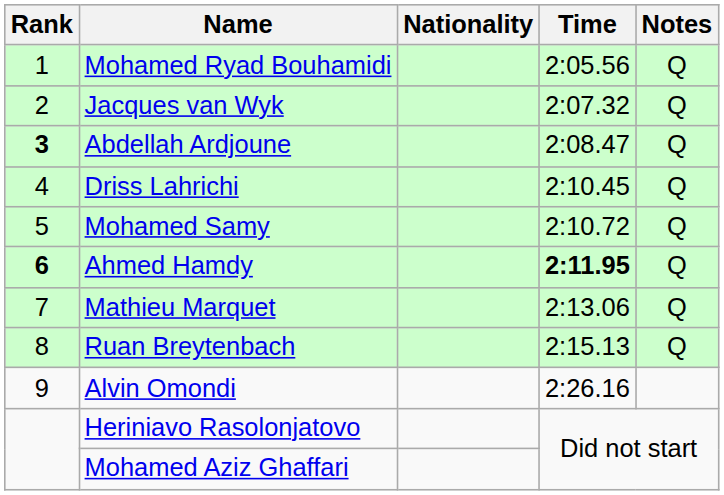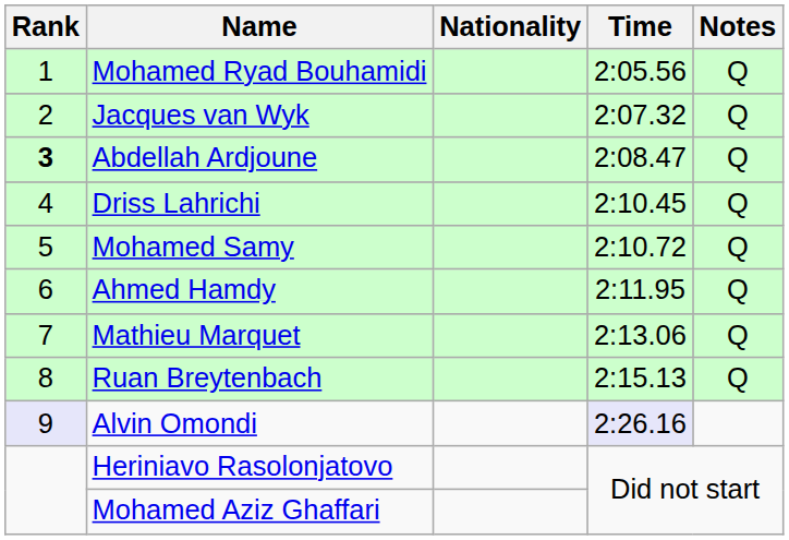Ahmed Hamdy | Rank: bold -> normal
Ahmed Hamdy | Time: bold -> normal
Alvin Omondi | Rank: no background -> lavender background
Alvin Omondi | Time: no background -> lavender background
